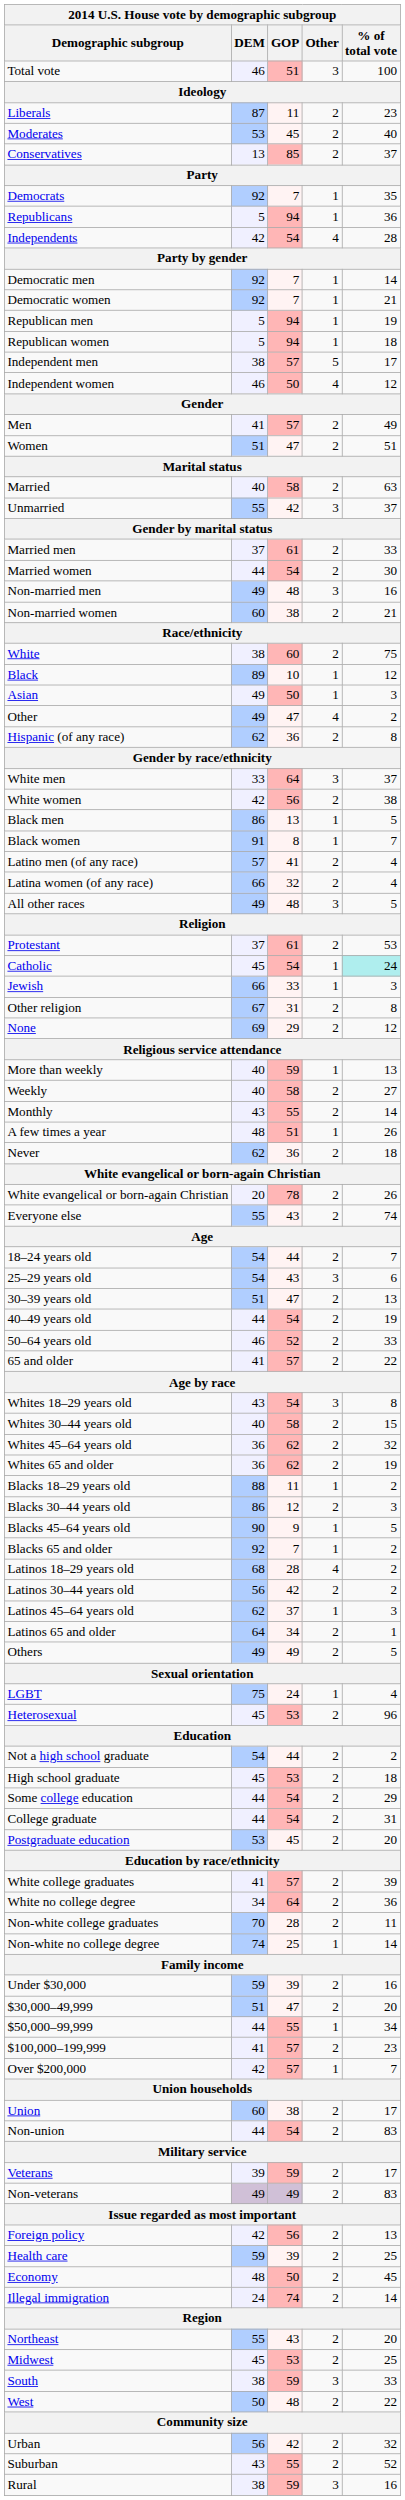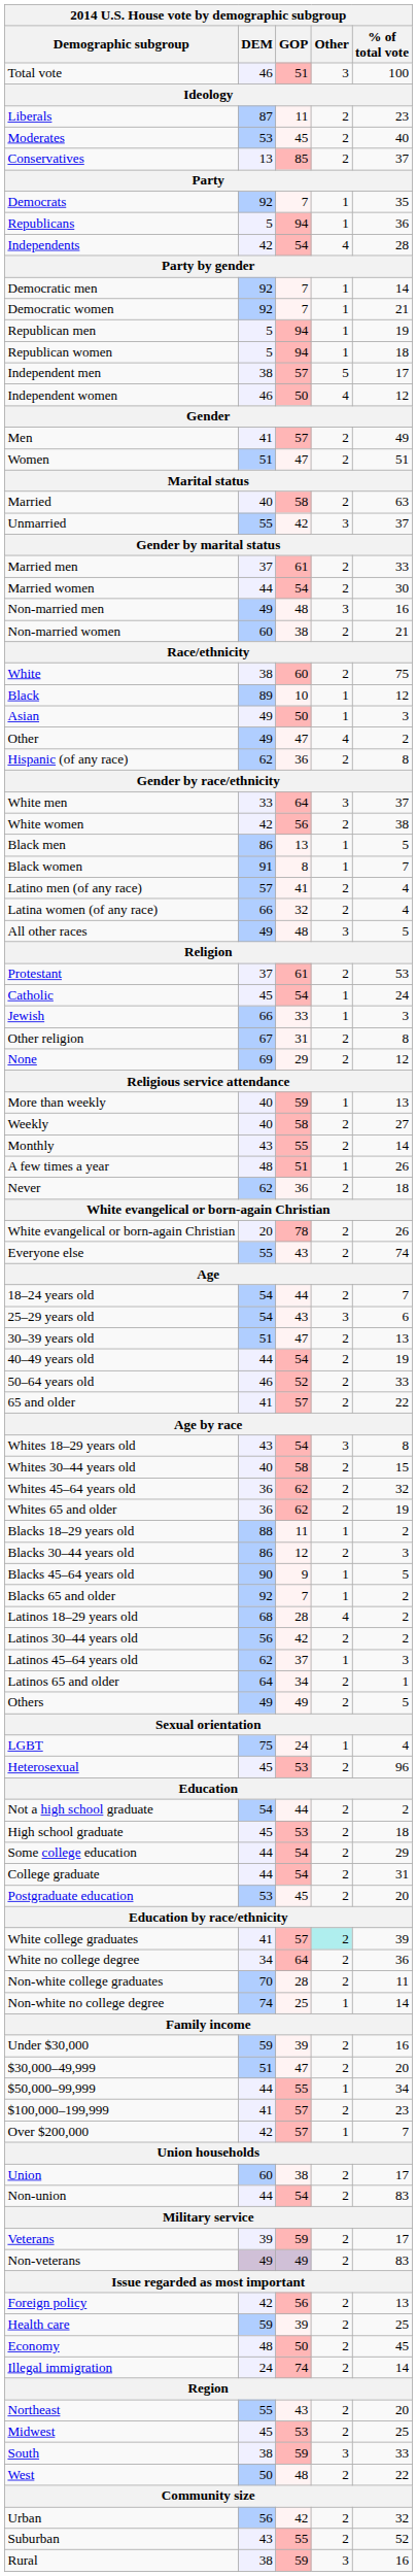Catholic | % of total vote: paleturquoise background -> no background
White college graduates | Other: no background -> paleturquoise background
